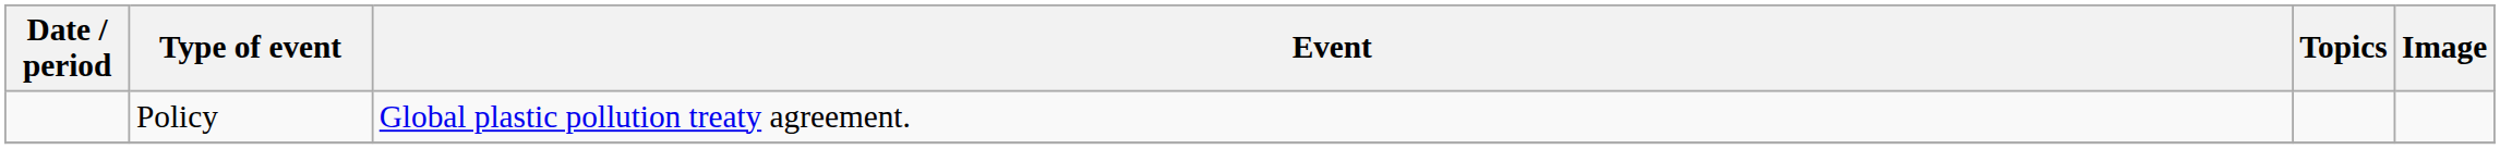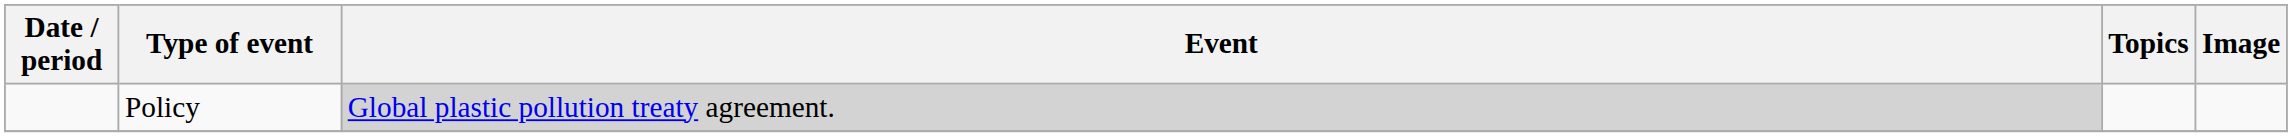Policy | Event: no background -> lightgrey background
